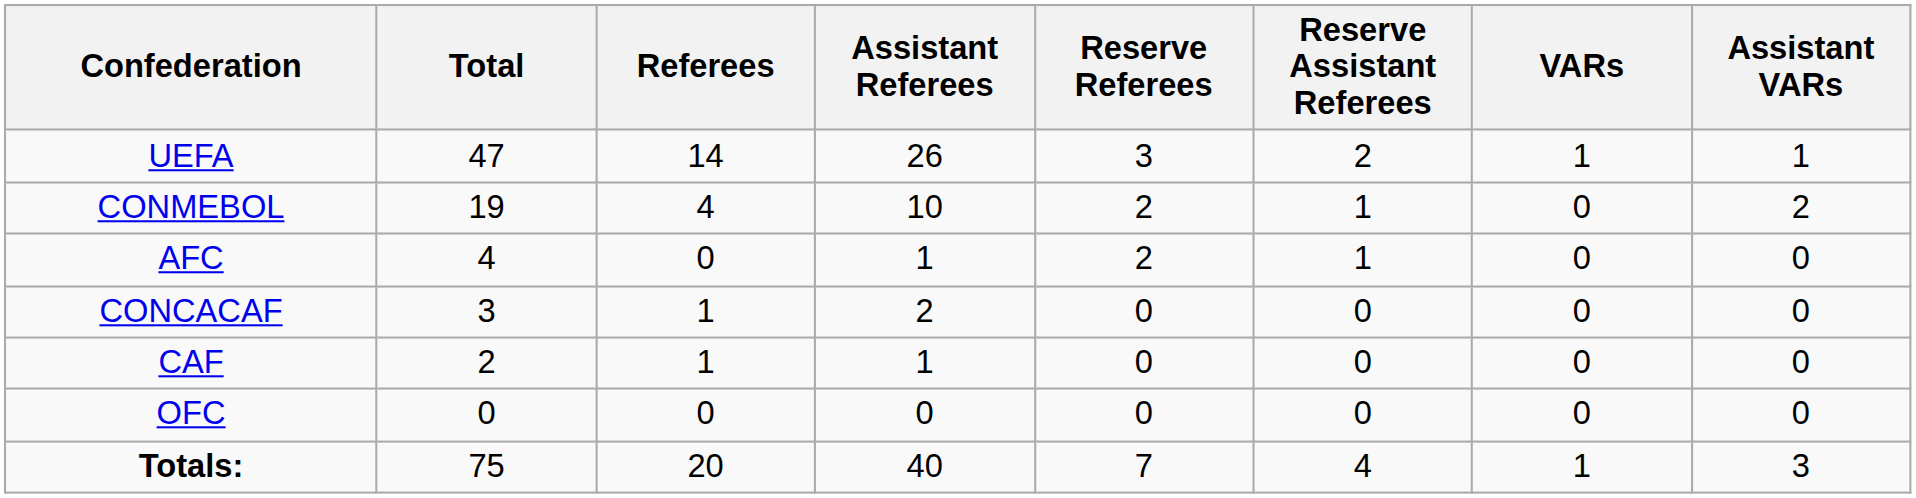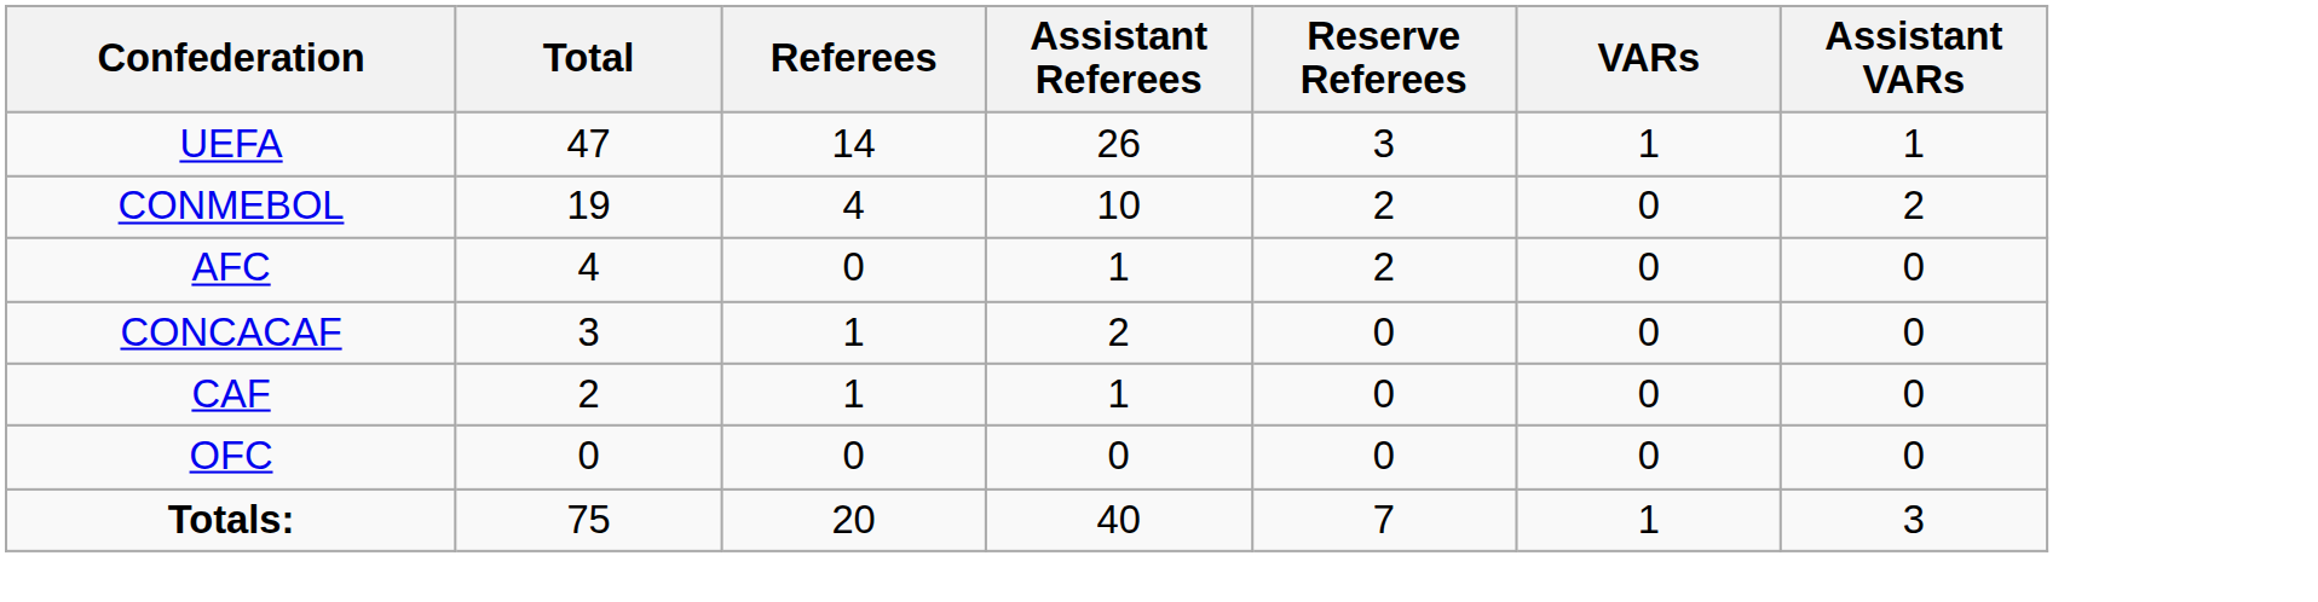- column: Reserve Assistant Referees | 2 | 1 | 1 | 0 | 0 | 0 | 4
